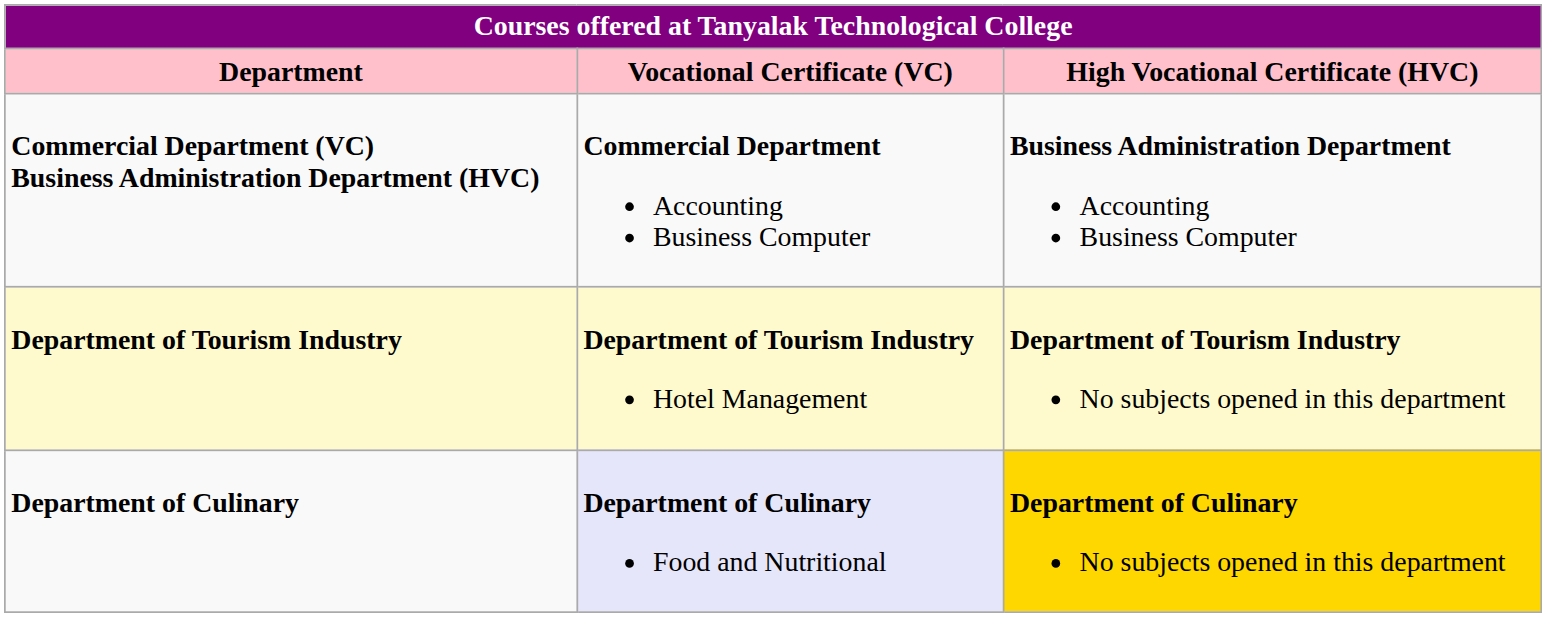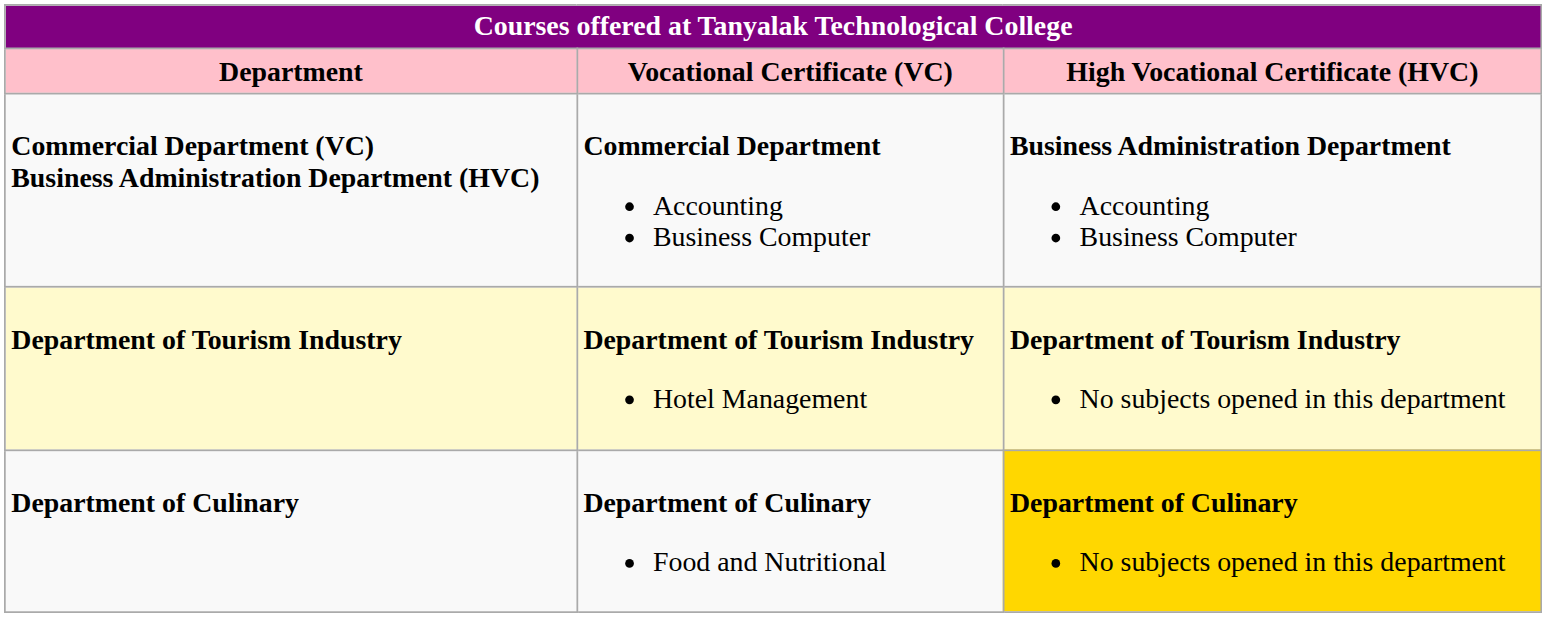Department of Culinary | Vocational Certificate (VC): lavender background -> no background
